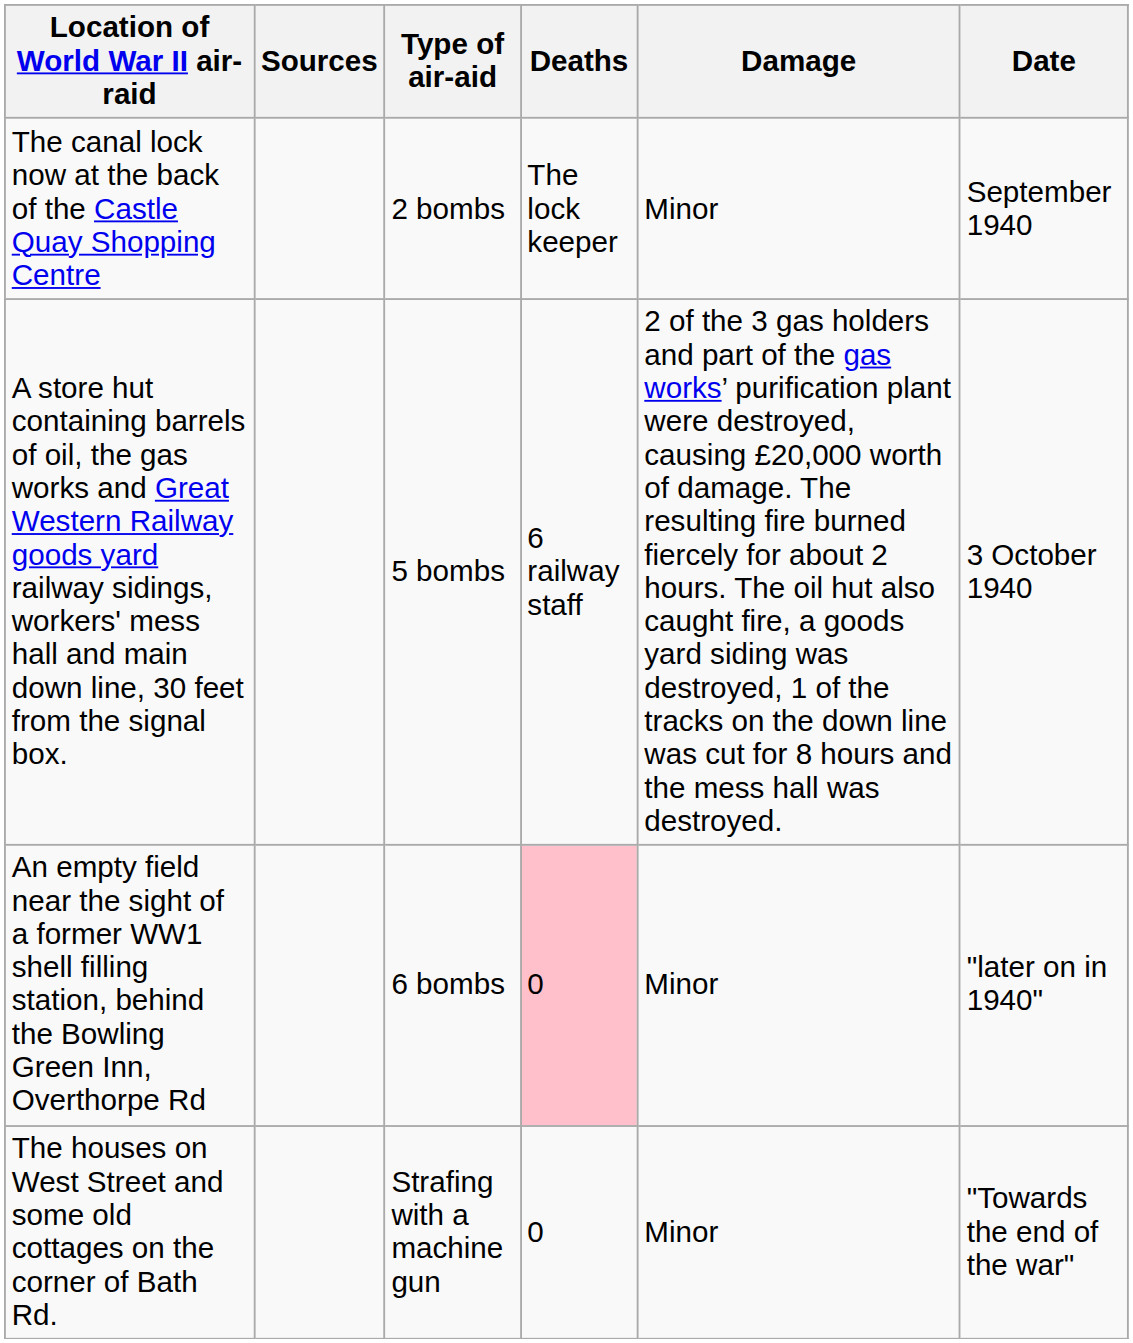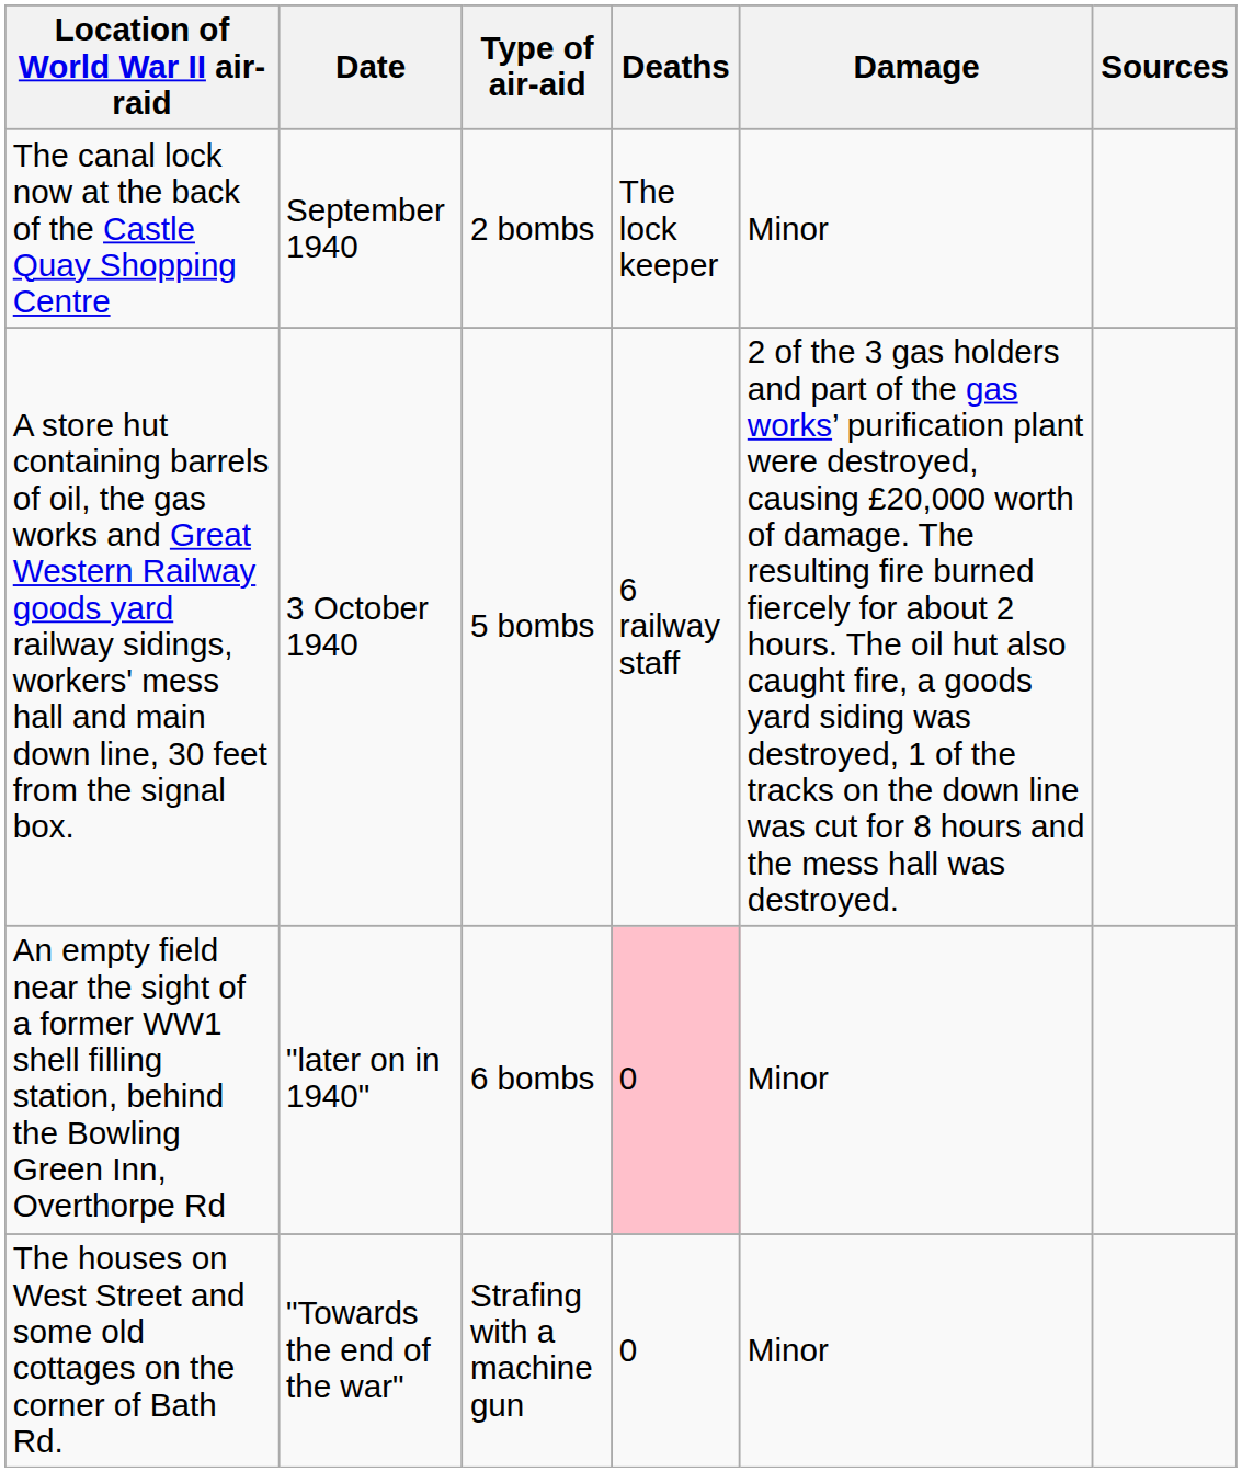columns swapped: Date <-> Sources
